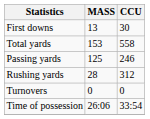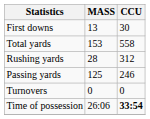rows swapped: Rushing yards <-> Passing yards
Time of possession | CCU: normal -> bold
